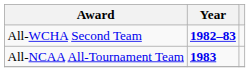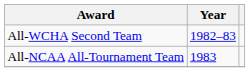row 2 | Year: bold -> normal
row 3 | Year: bold -> normal
